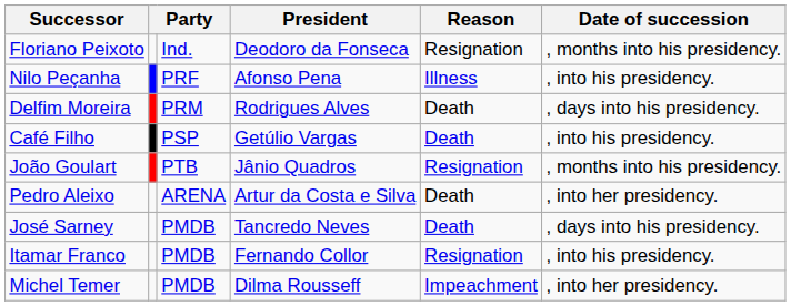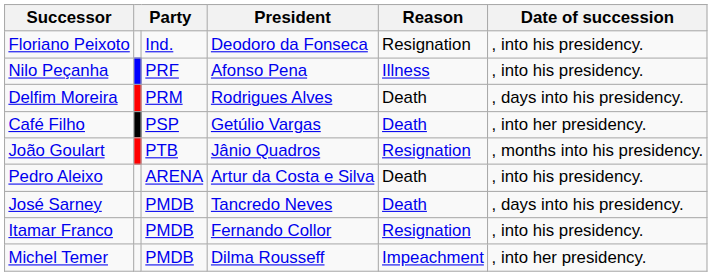Floriano Peixoto | Date of succession: , months into his presidency. -> , into his presidency.
Café Filho | Date of succession: , into his presidency. -> , into her presidency.
Pedro Aleixo | Date of succession: , into her presidency. -> , into his presidency.
